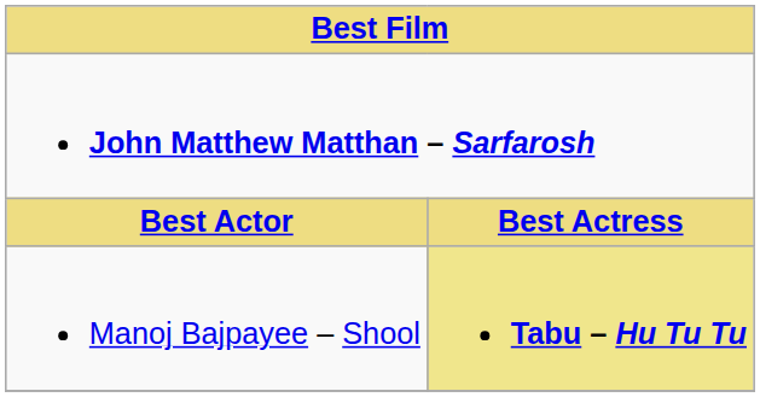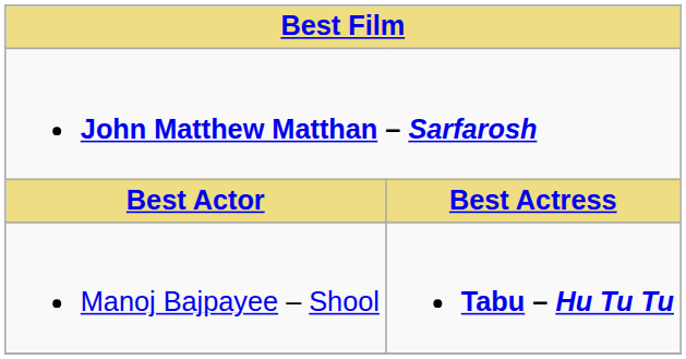Manoj Bajpayee – Shool | column 2: khaki background -> no background
